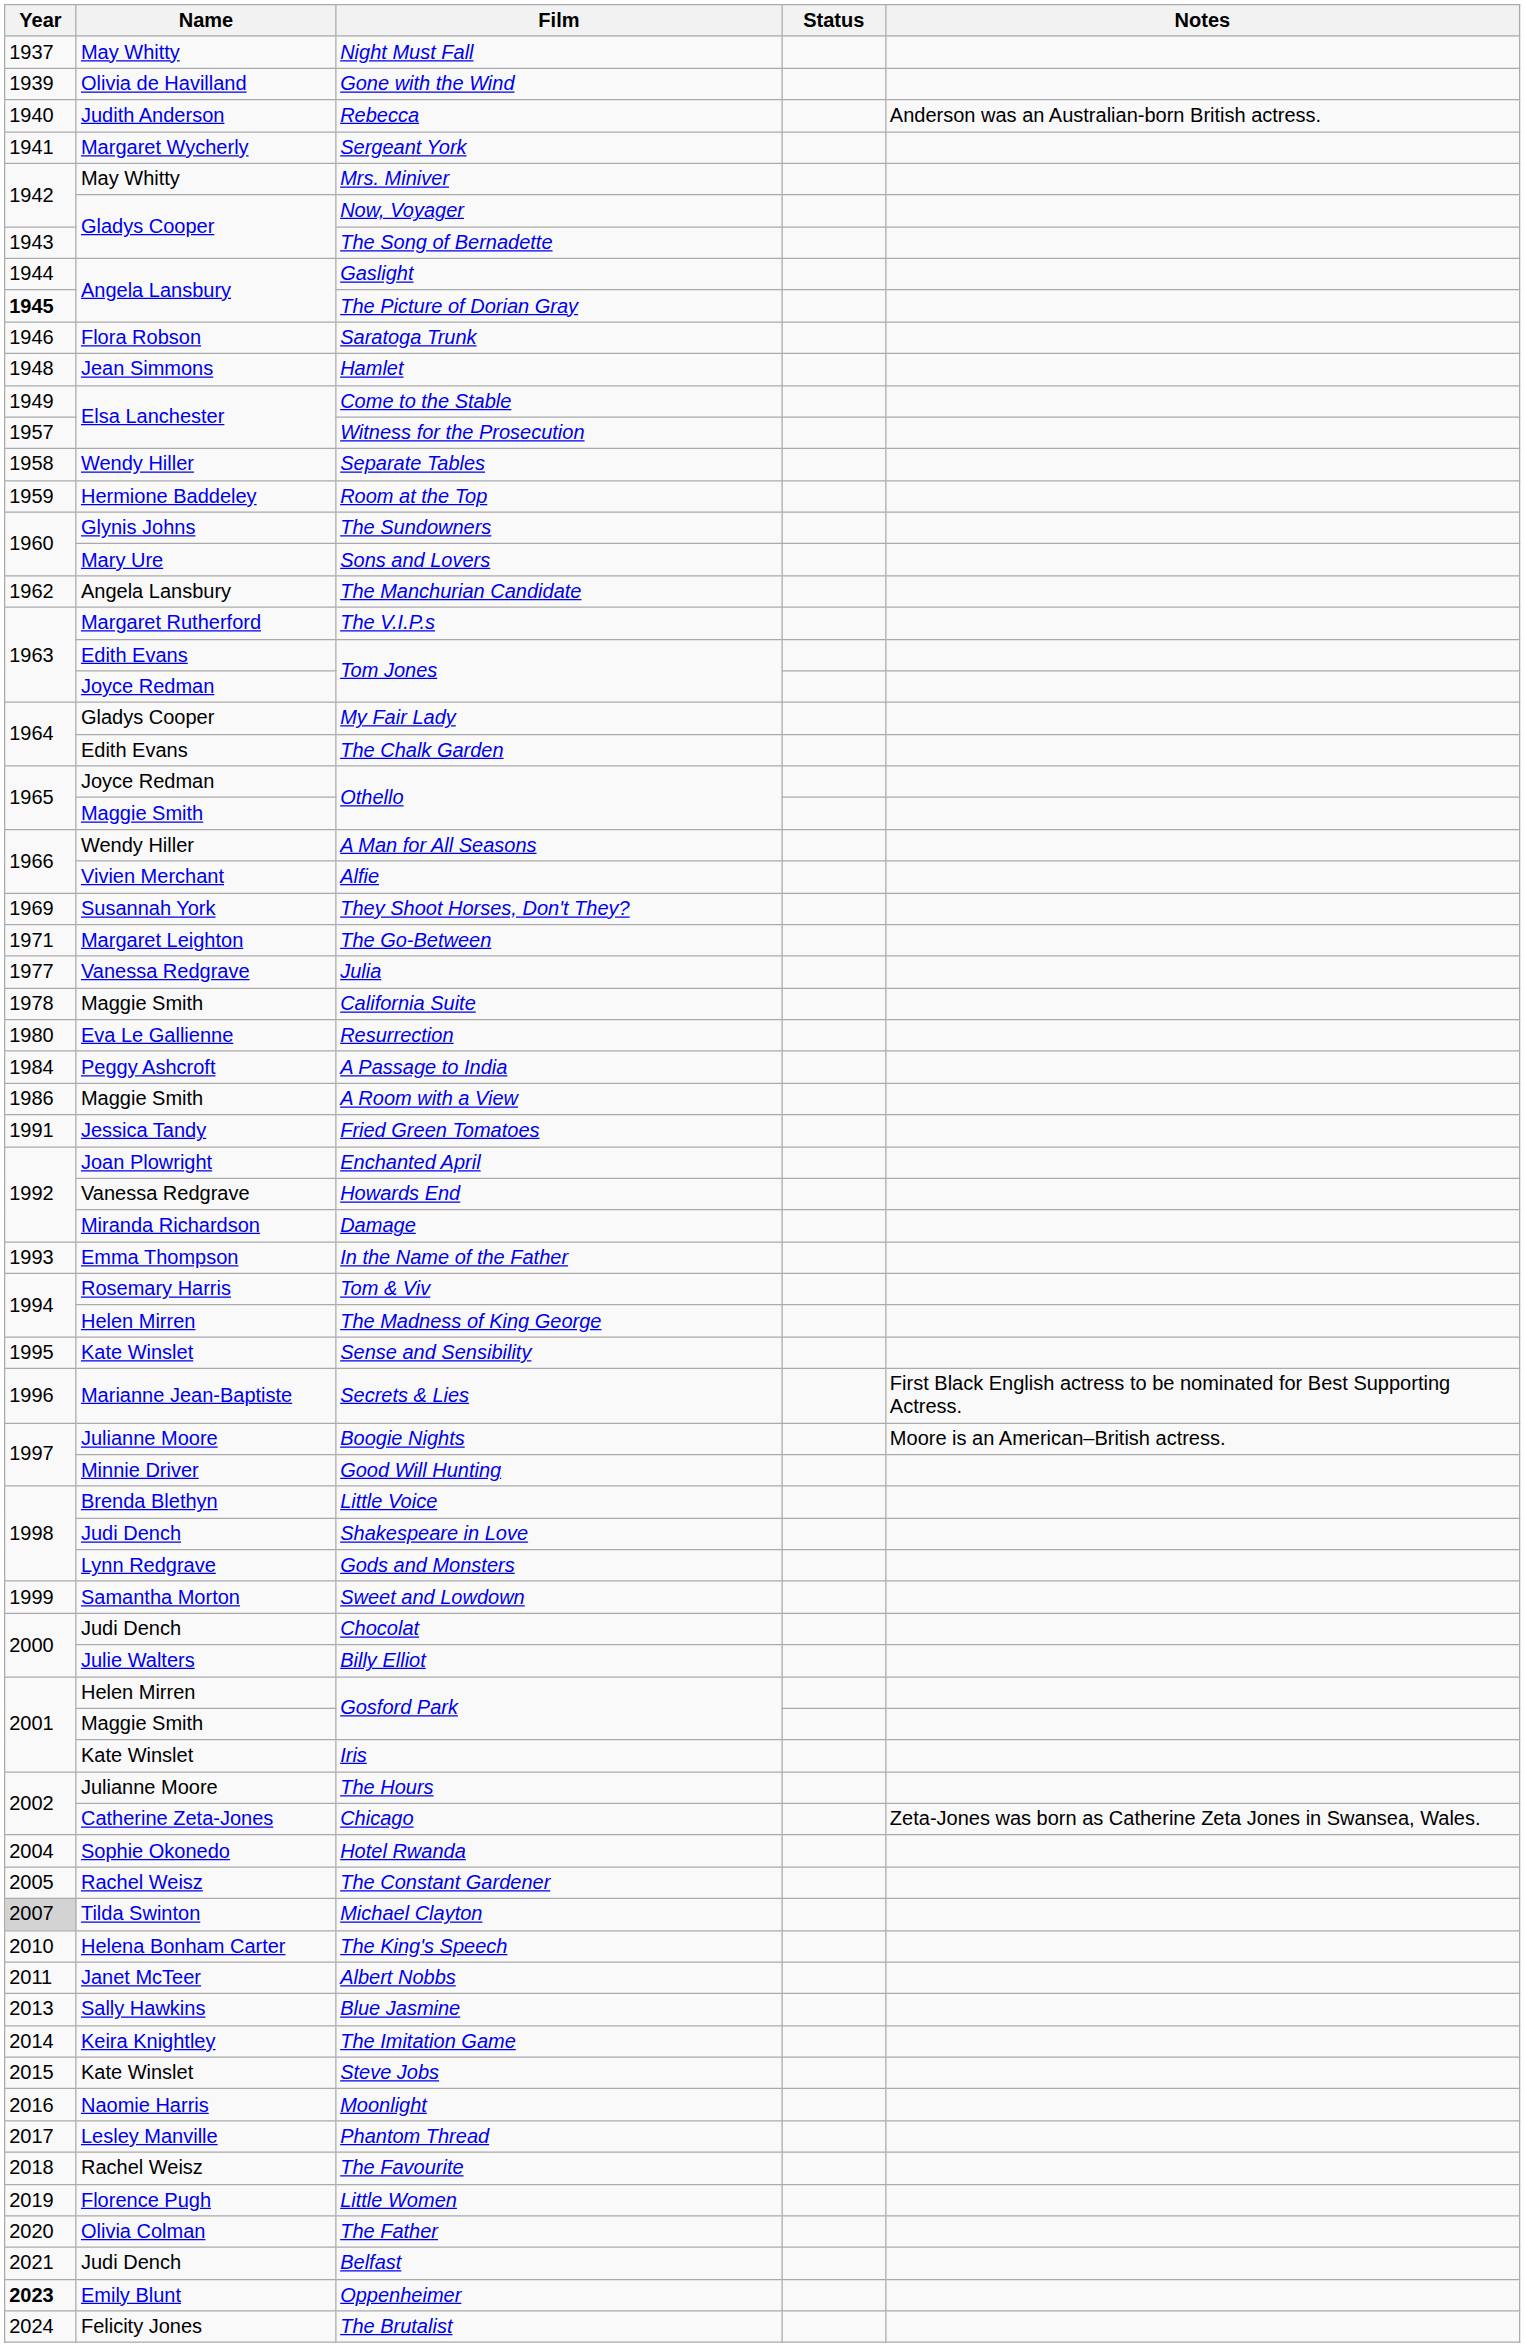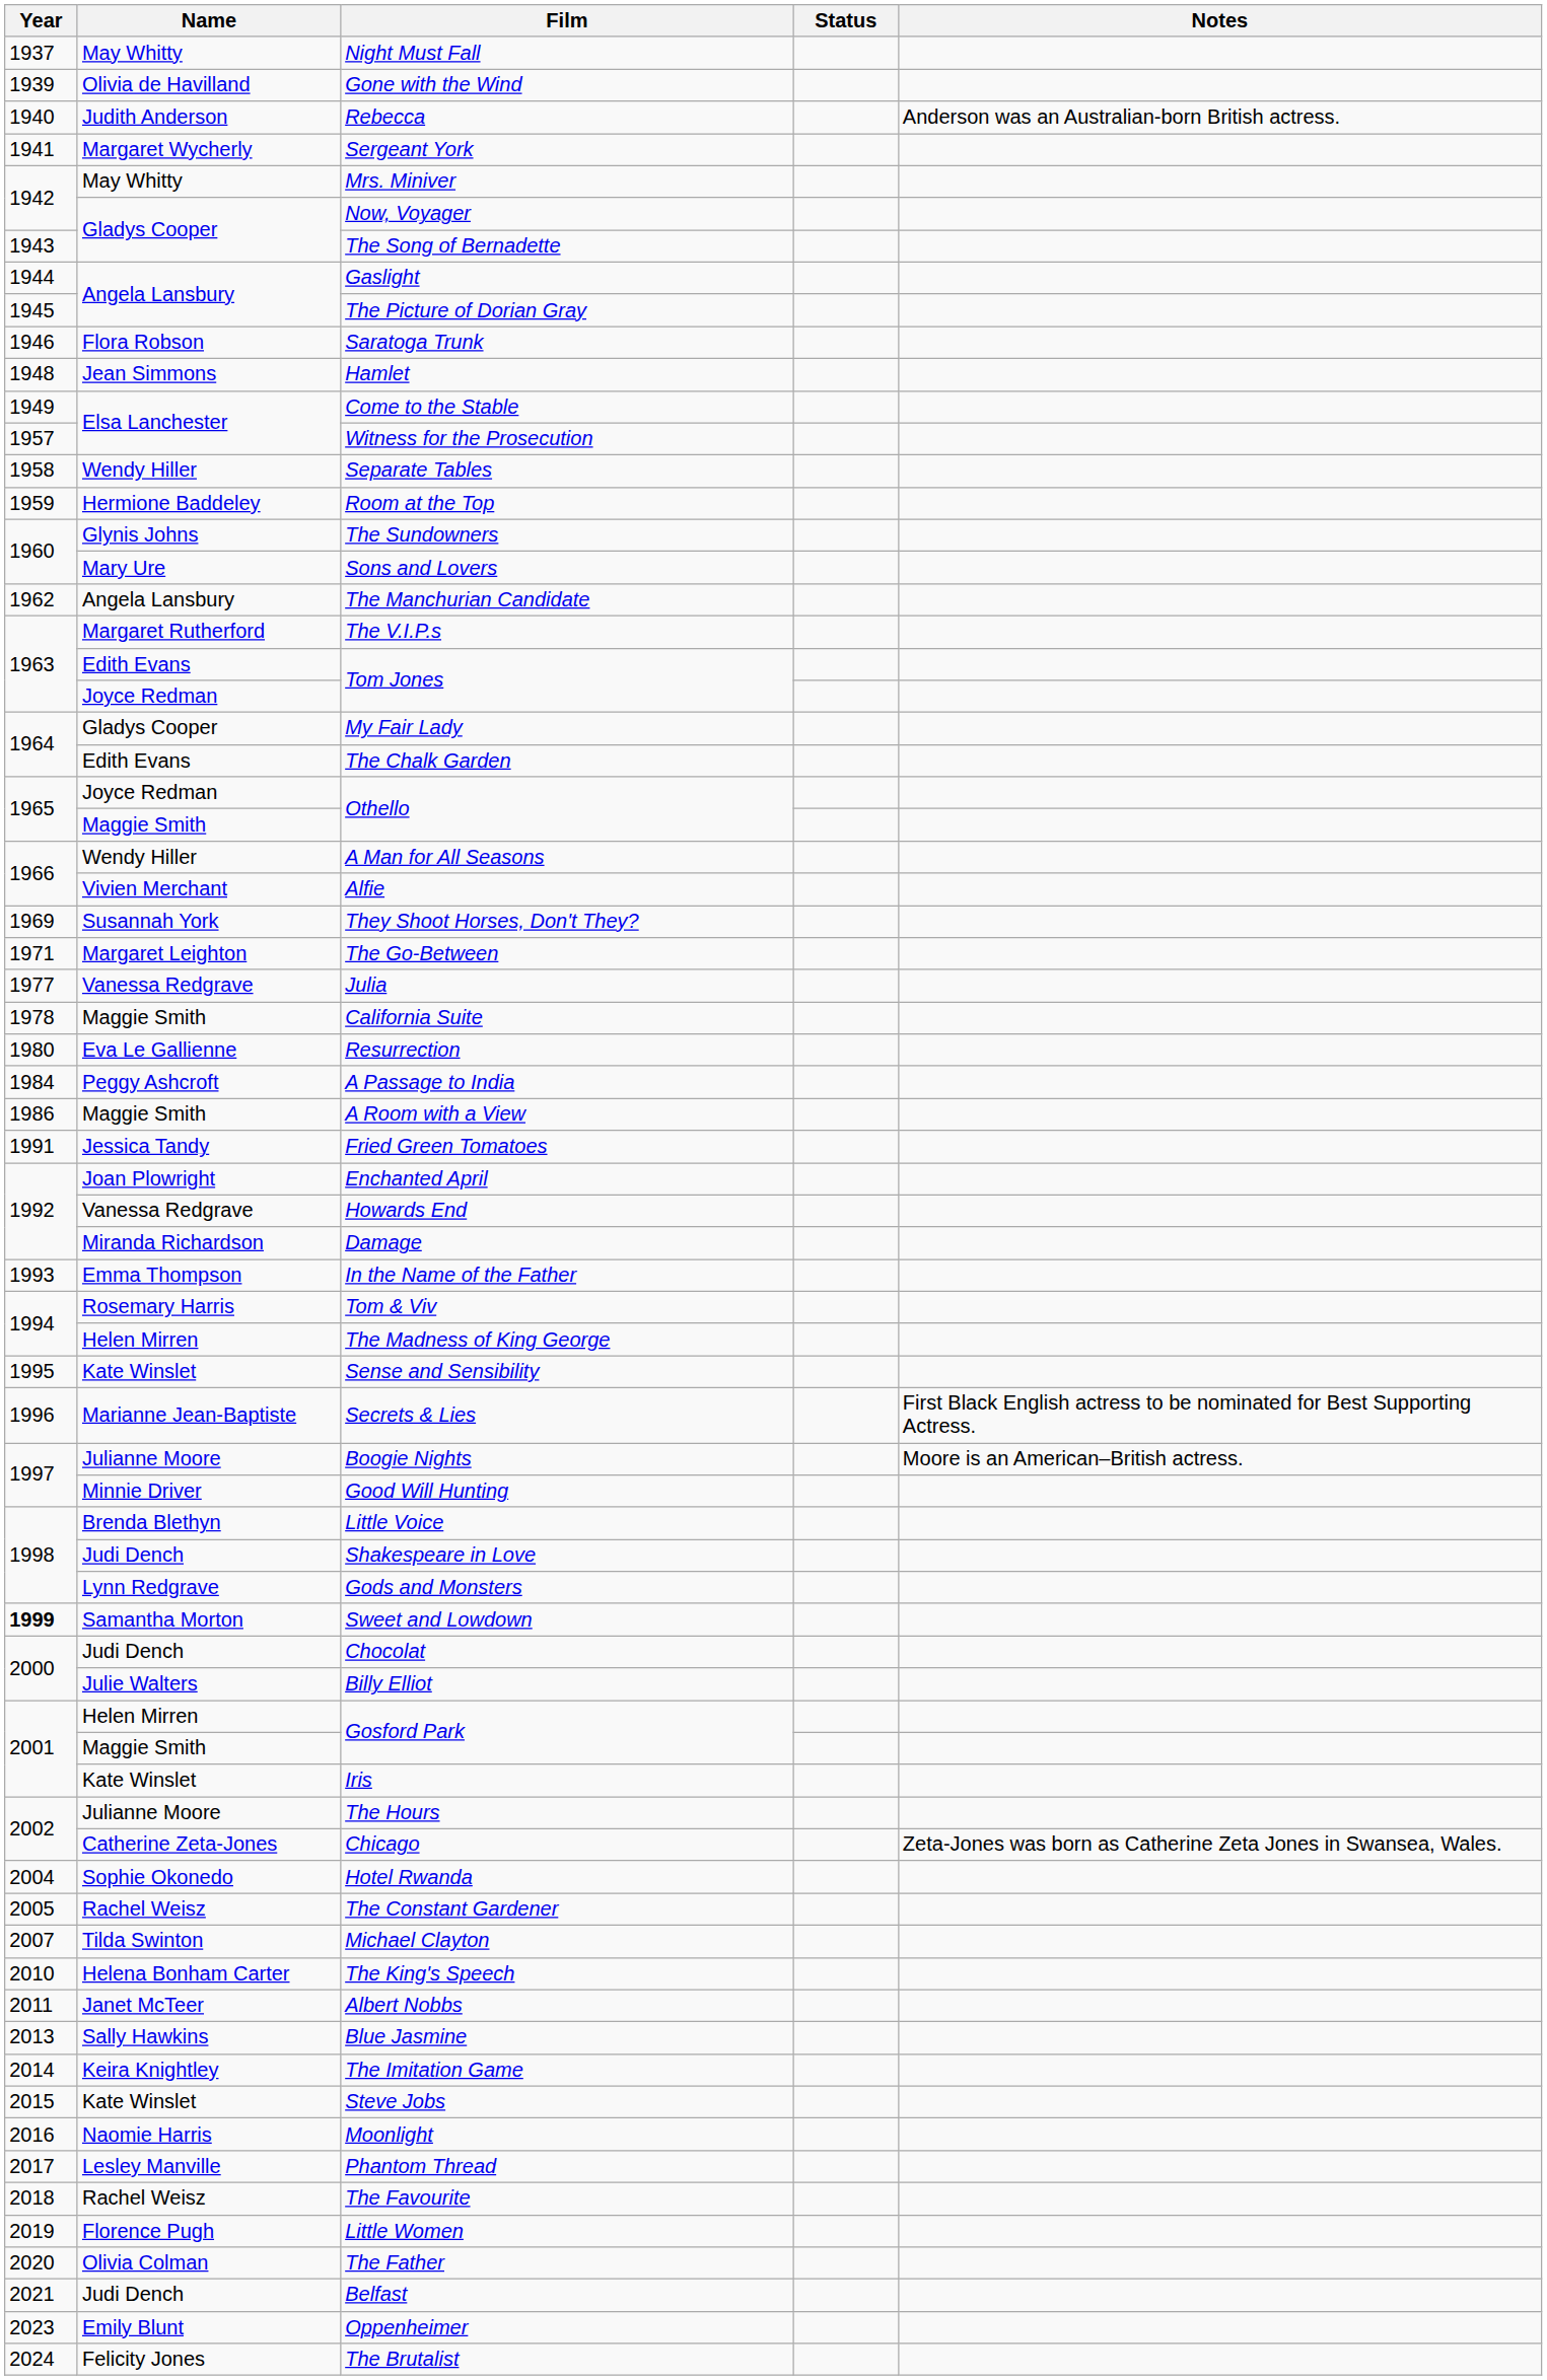The Picture of Dorian Gray | Year: bold -> normal
Sweet and Lowdown | Year: normal -> bold
Michael Clayton | Year: lightgrey background -> no background
Oppenheimer | Year: bold -> normal
